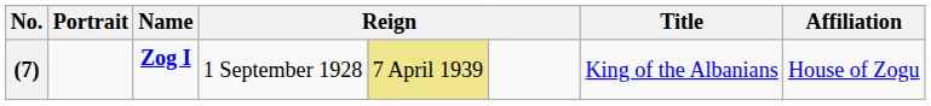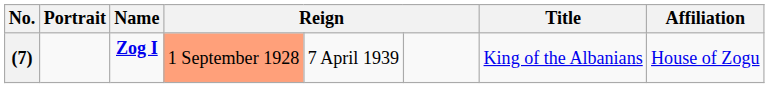(7) | column 4: no background -> lightsalmon background
(7) | column 5: khaki background -> no background
